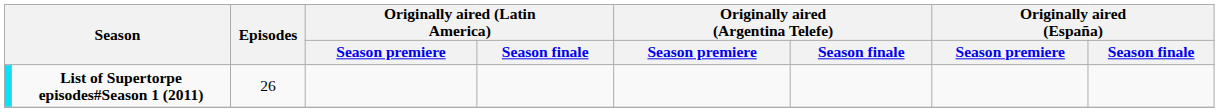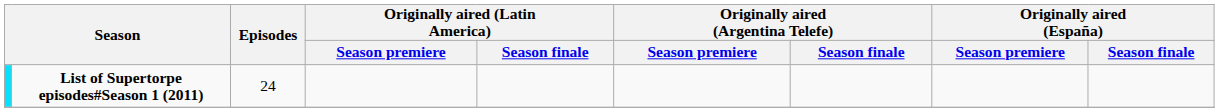List of Supertorpe episodes#Season 1 (2011) | Episodes: 26 -> 24
